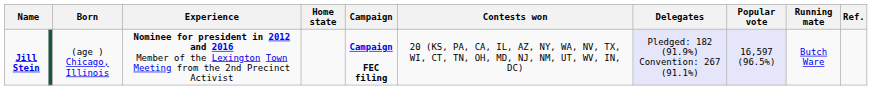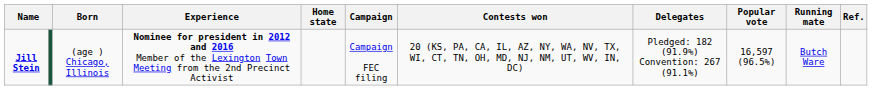Jill Stein | Campaign: bold -> normal
Jill Stein | Delegates: lavender background -> no background
Jill Stein | Popular vote: lavender background -> no background
